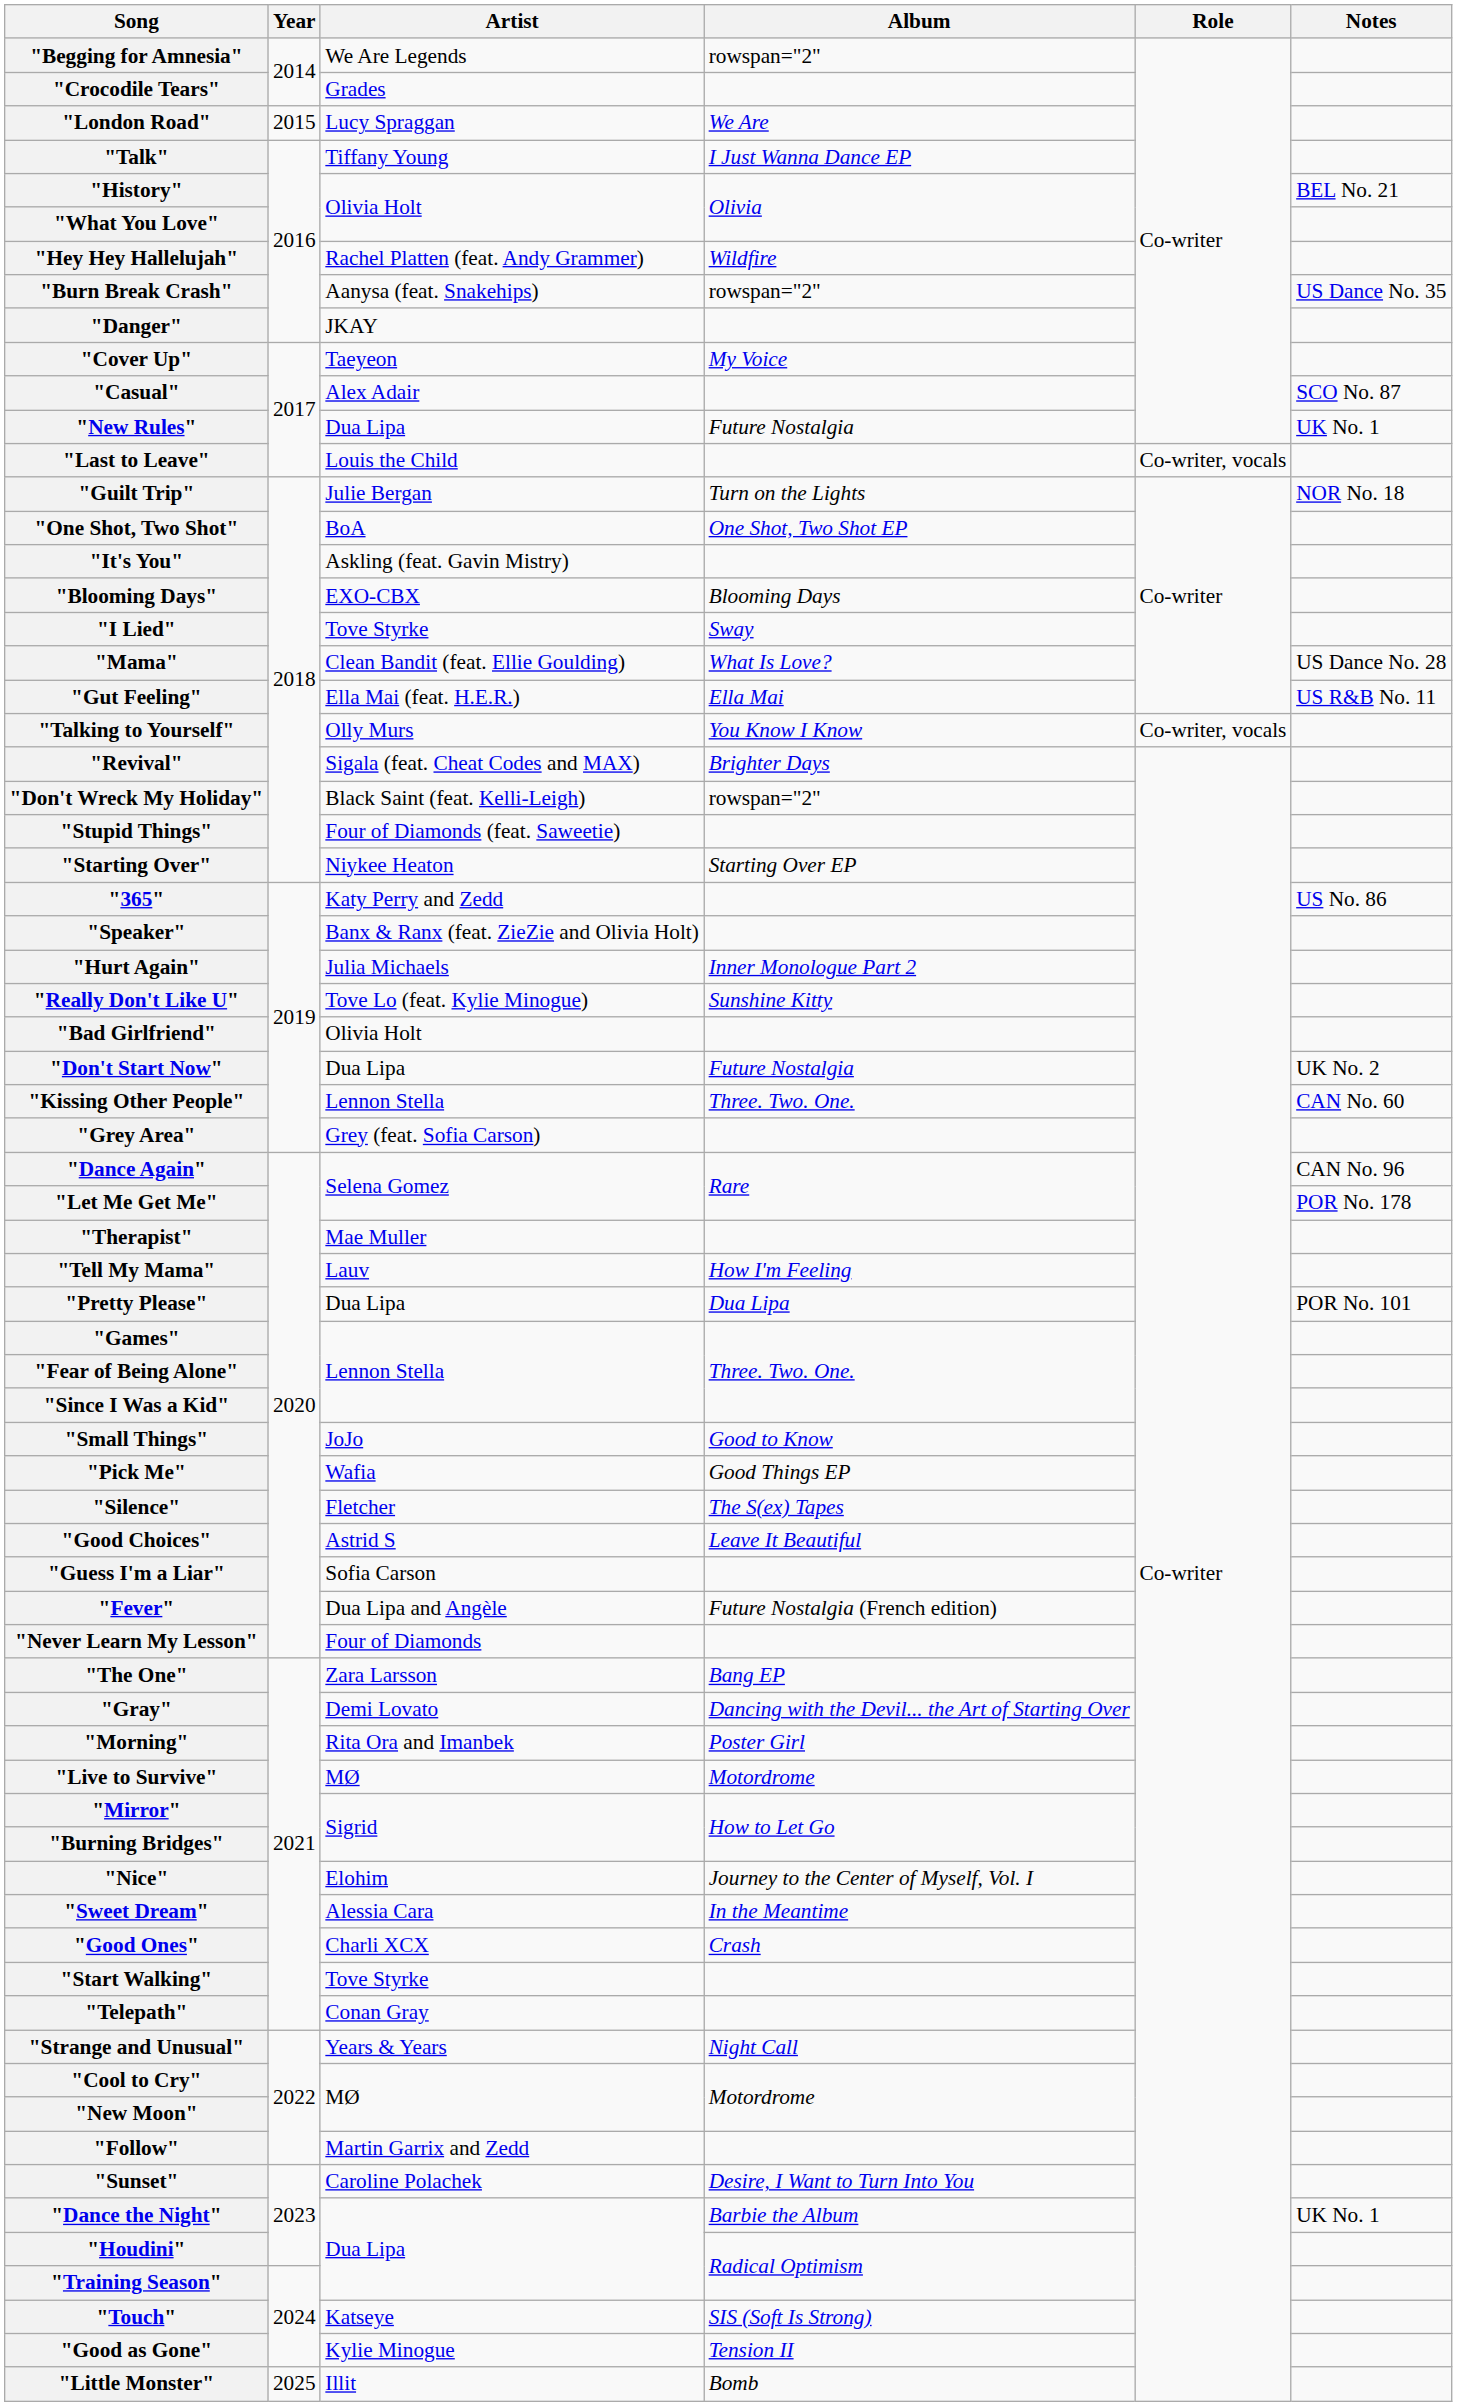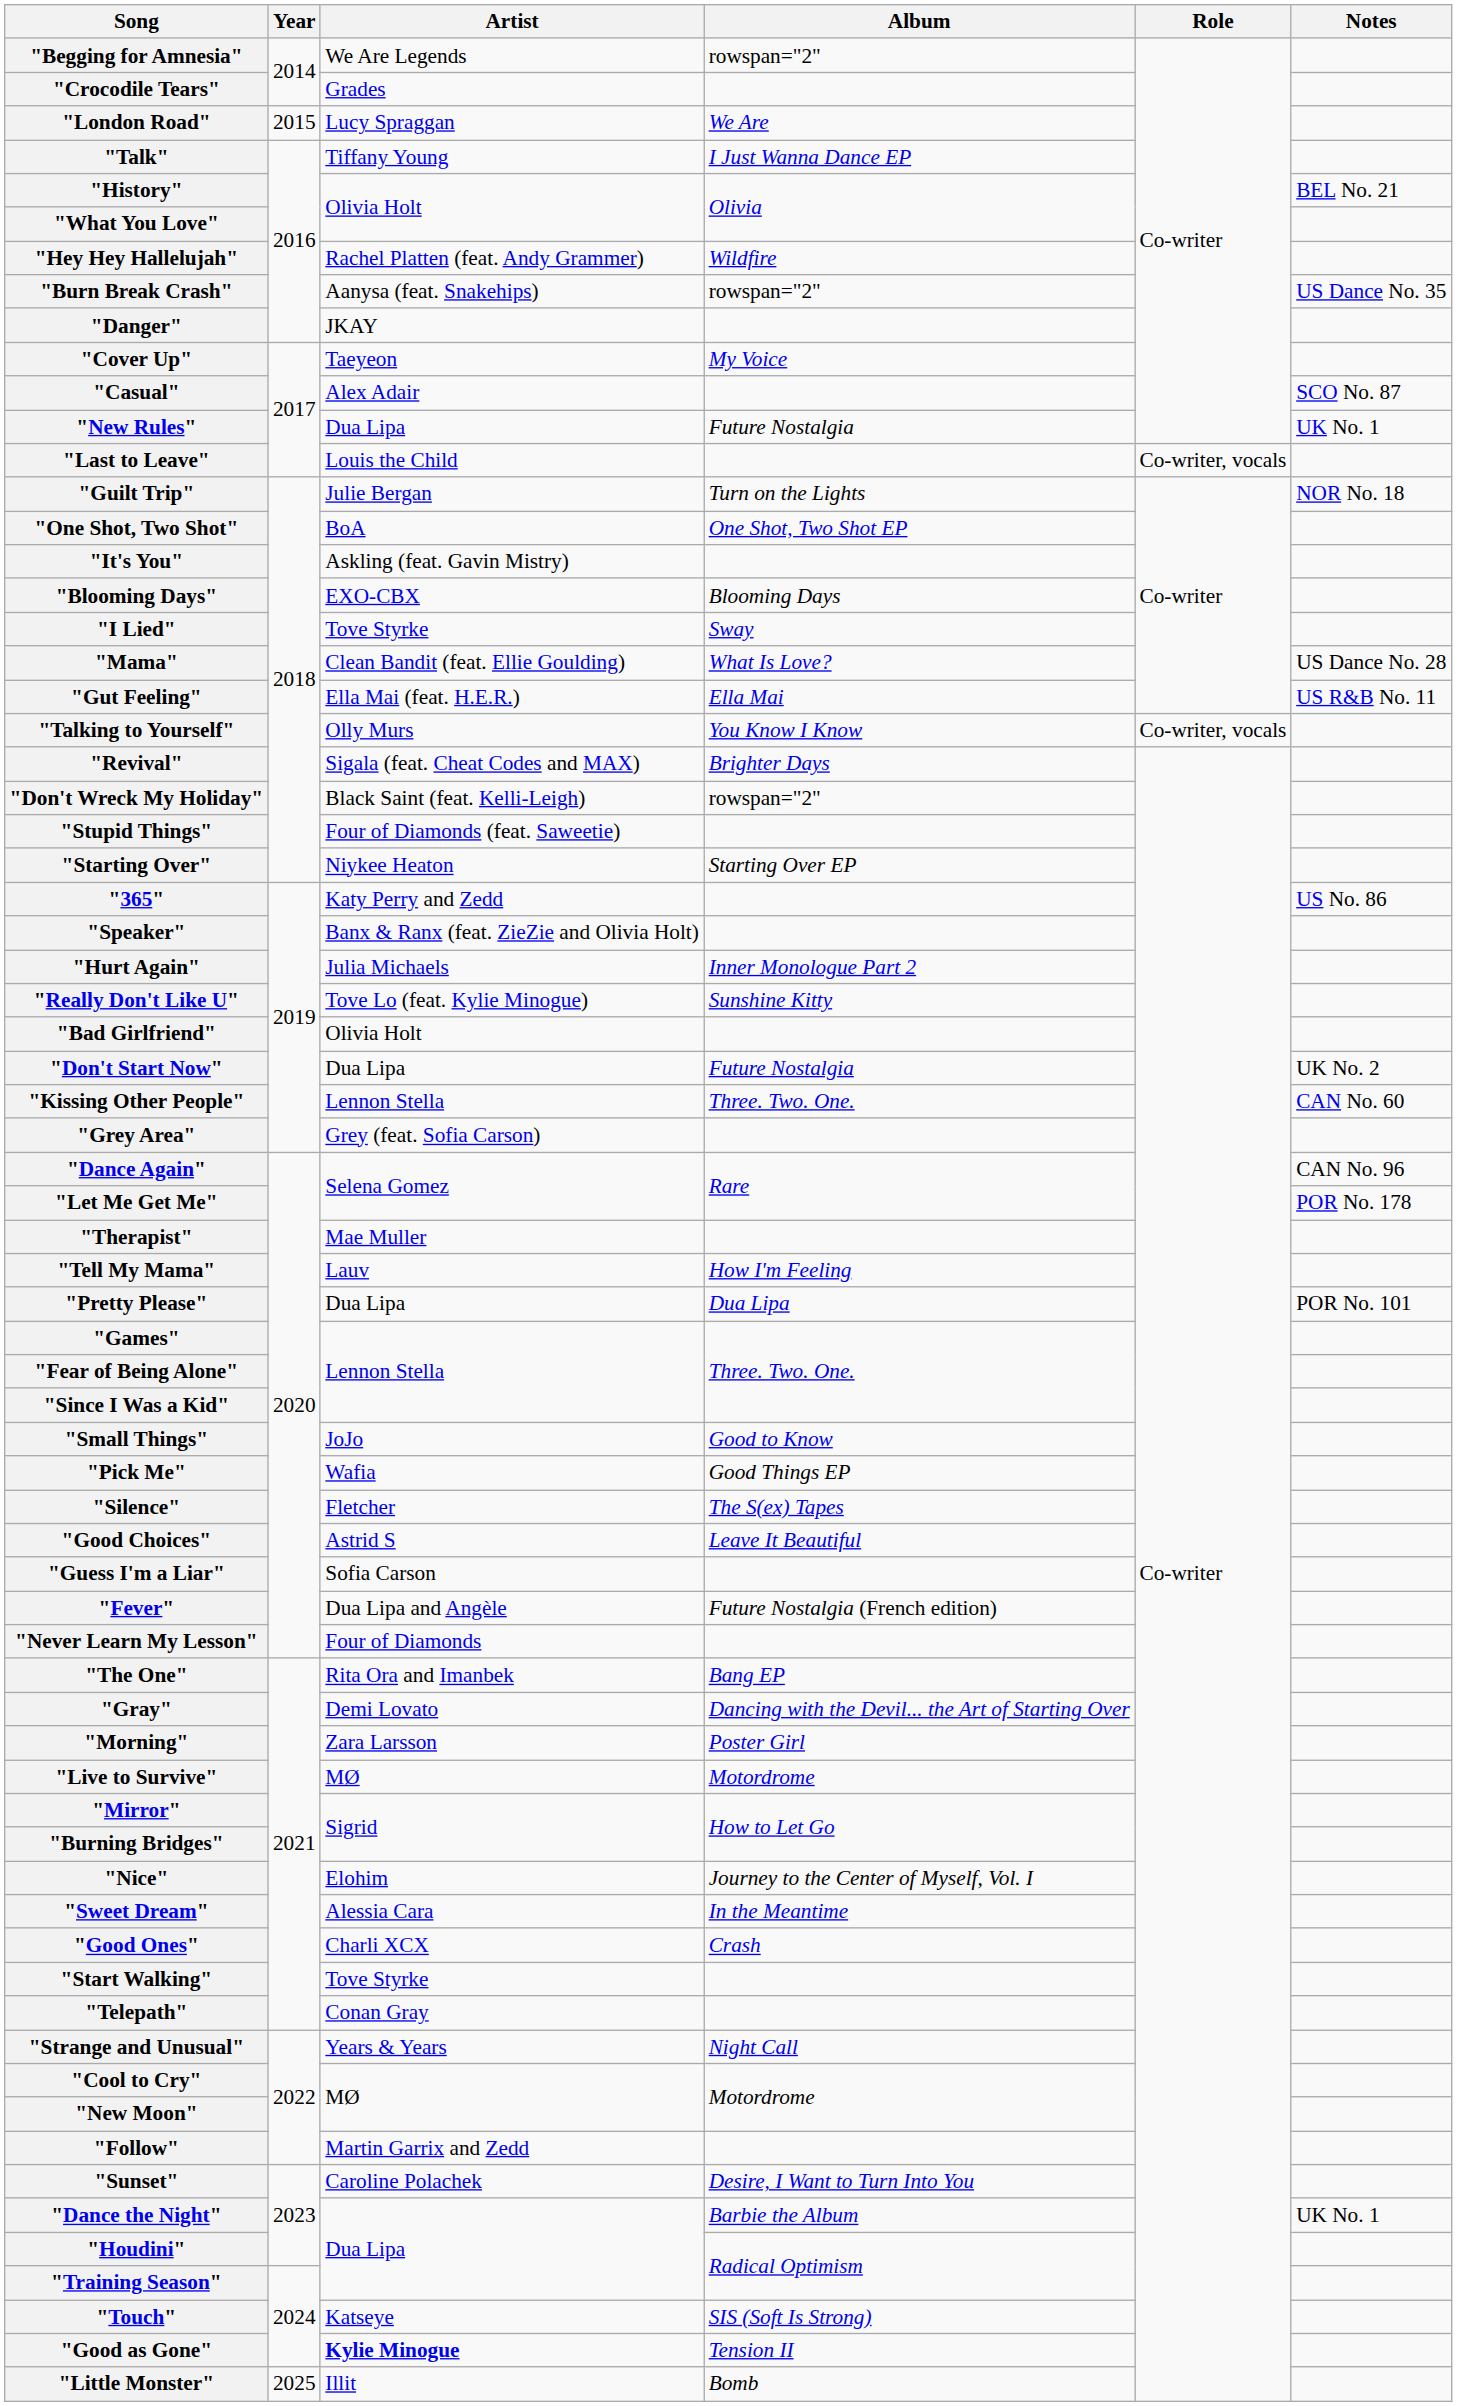"The One" | Artist: Zara Larsson -> Rita Ora and Imanbek
"Morning" | Artist: Rita Ora and Imanbek -> Zara Larsson
"Good as Gone" | Artist: normal -> bold
